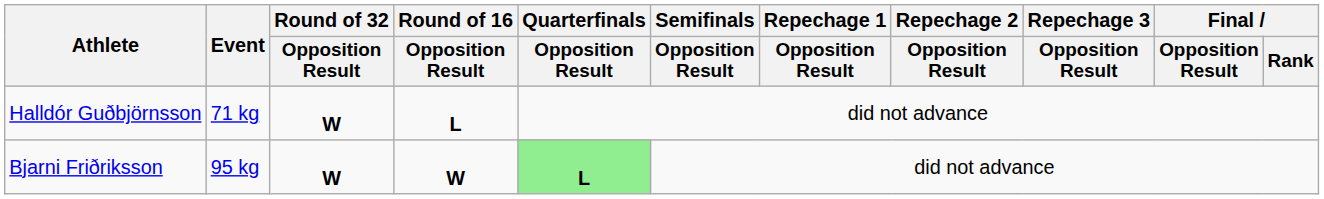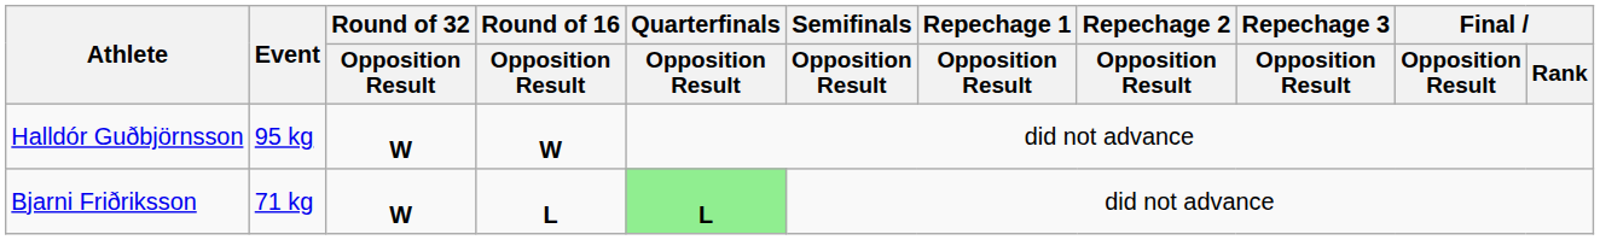Halldór Guðbjörnsson | Event: 71 kg -> 95 kg
Halldór Guðbjörnsson | Round of 16 / Opposition Result: L -> W
Bjarni Friðriksson | Event: 95 kg -> 71 kg
Bjarni Friðriksson | Round of 16 / Opposition Result: W -> L
